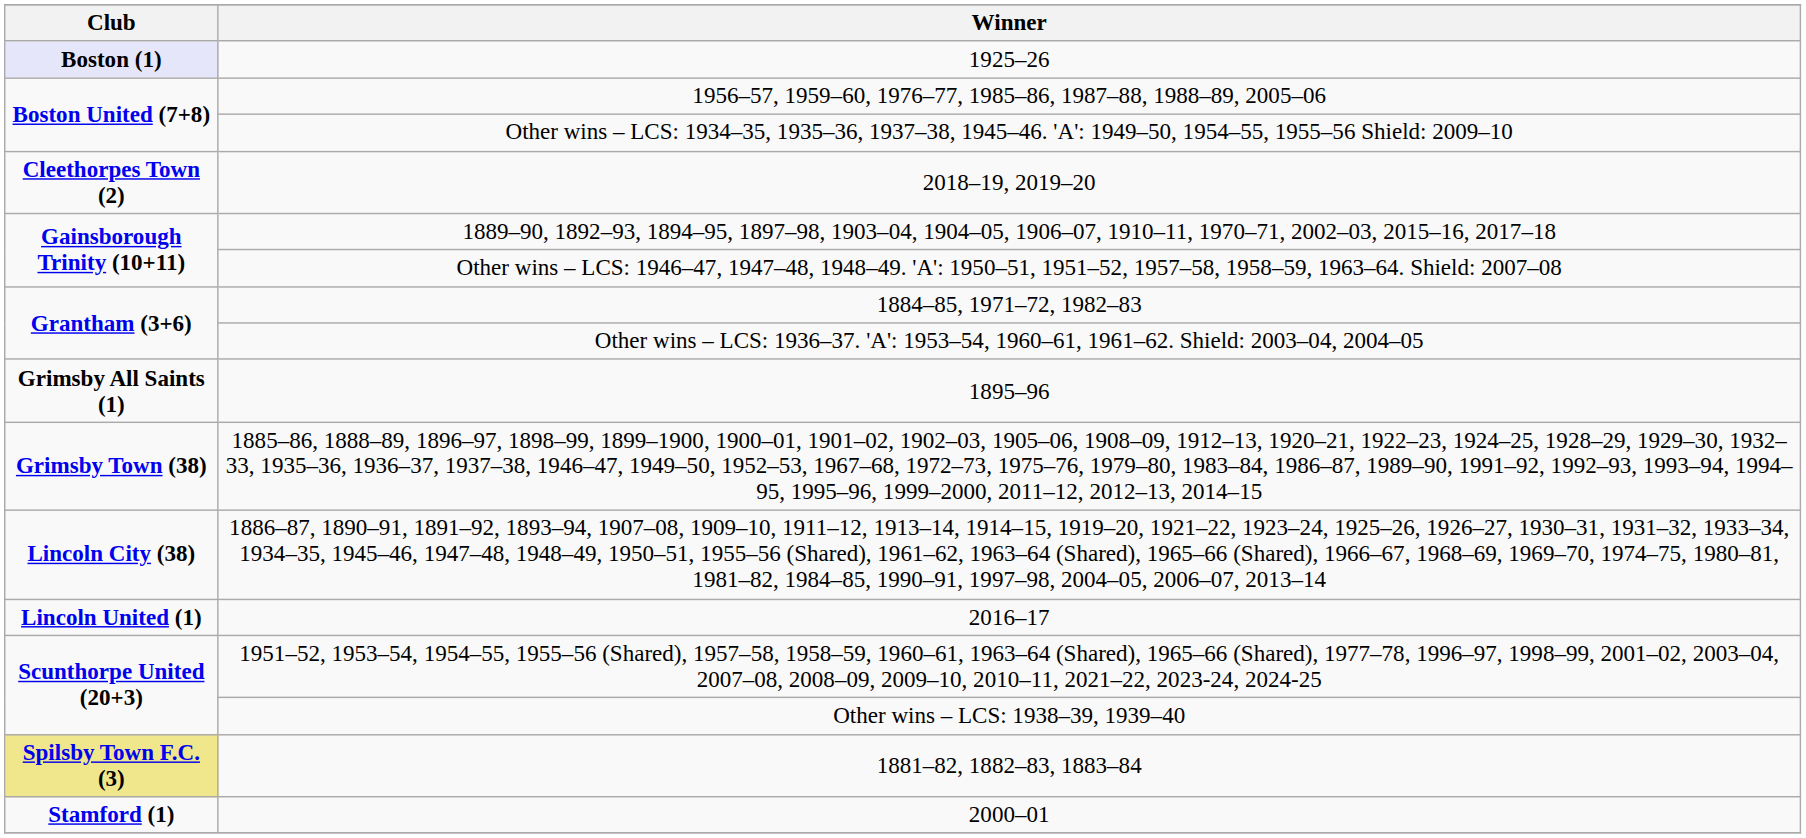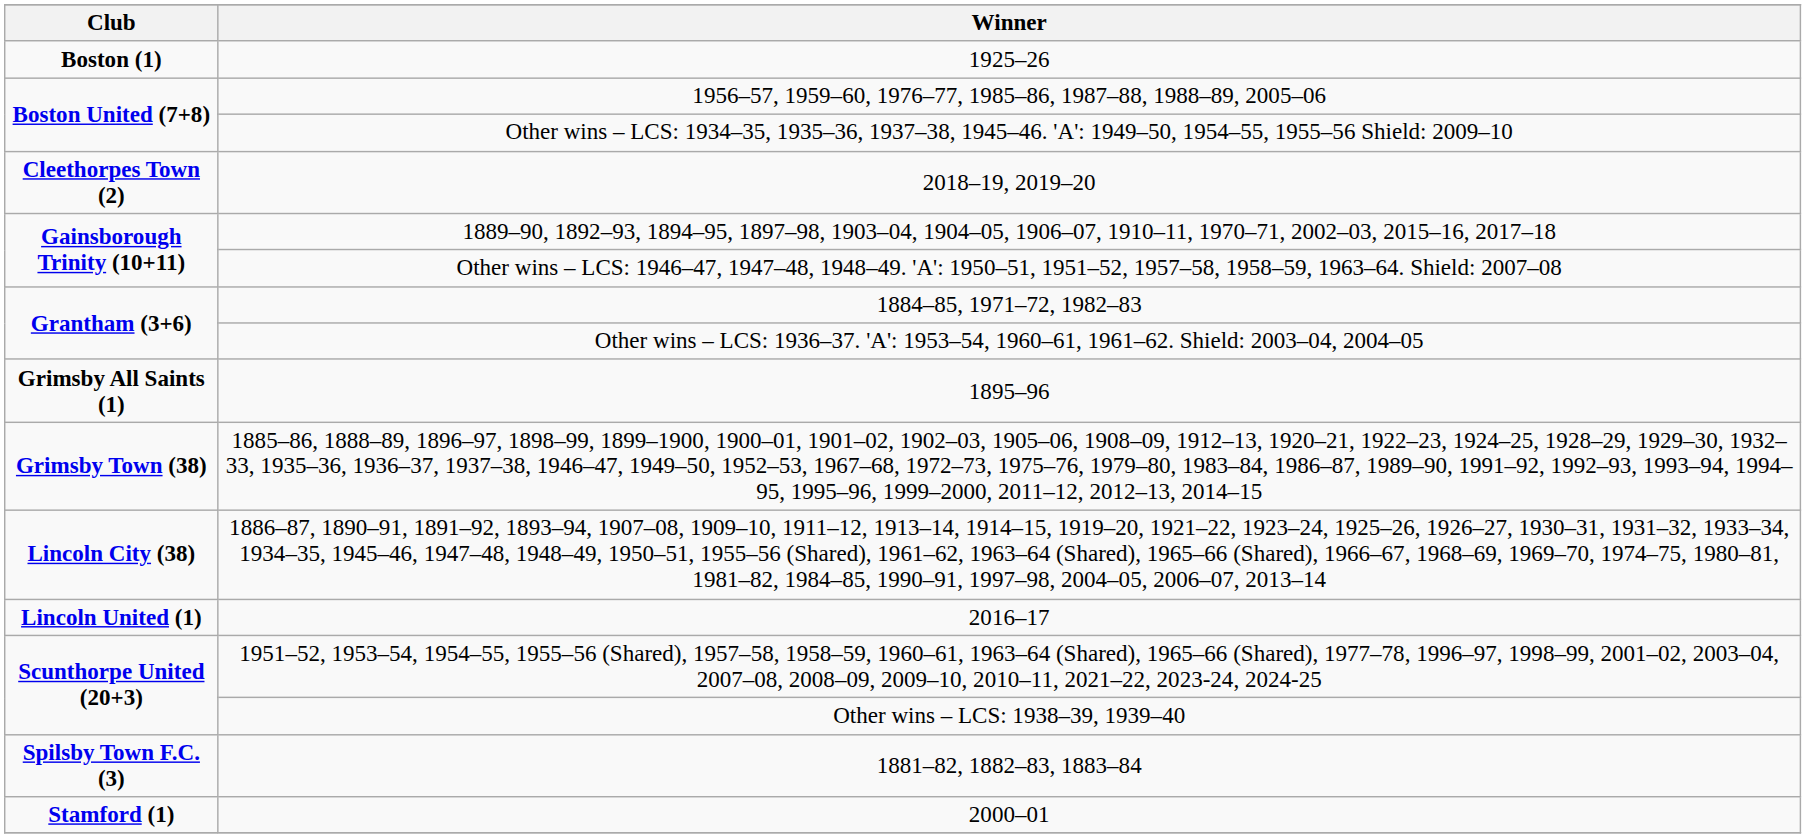1925–26 | Club: lavender background -> no background
1881–82, 1882–83, 1883–84 | Club: khaki background -> no background
